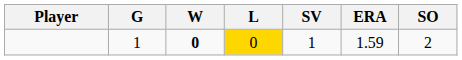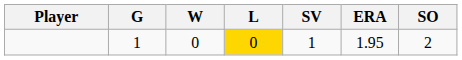row 2 | W: bold -> normal
row 2 | ERA: 1.59 -> 1.95
